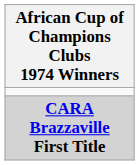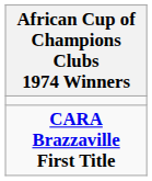row 3 | column 1: lightgrey background -> no background
